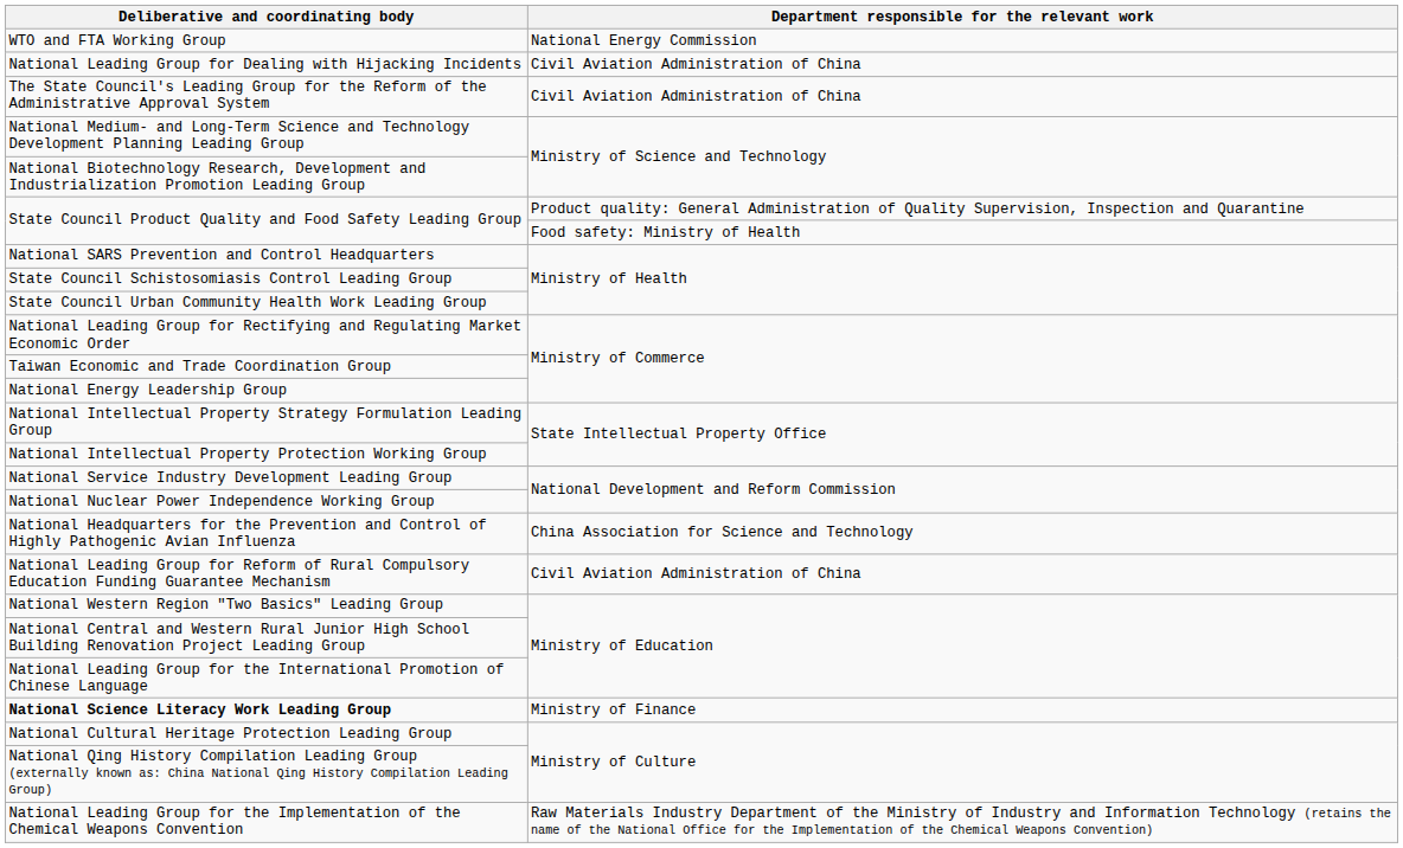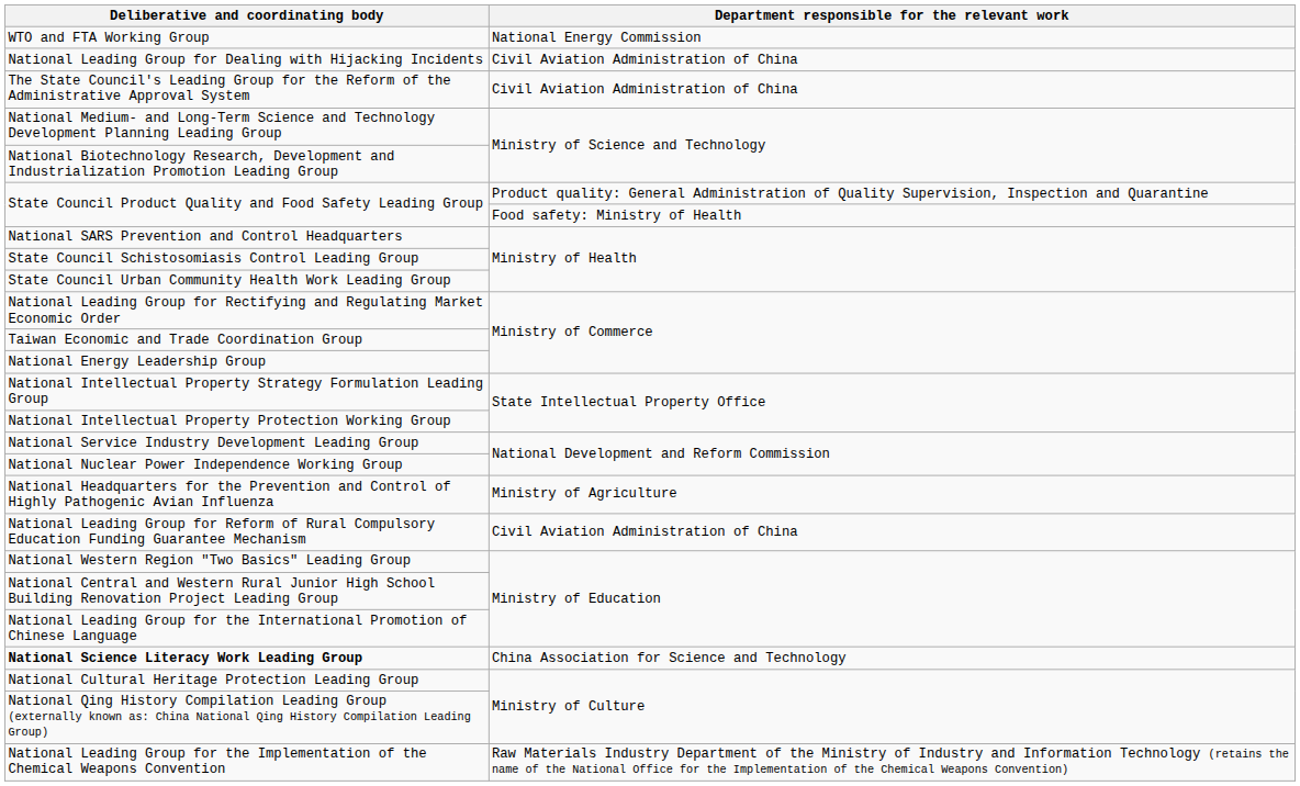row 19 | Department responsible for the relevant work: China Association for Science and Technology -> Ministry of Agriculture
row 24 | Department responsible for the relevant work: Ministry of Finance -> China Association for Science and Technology
